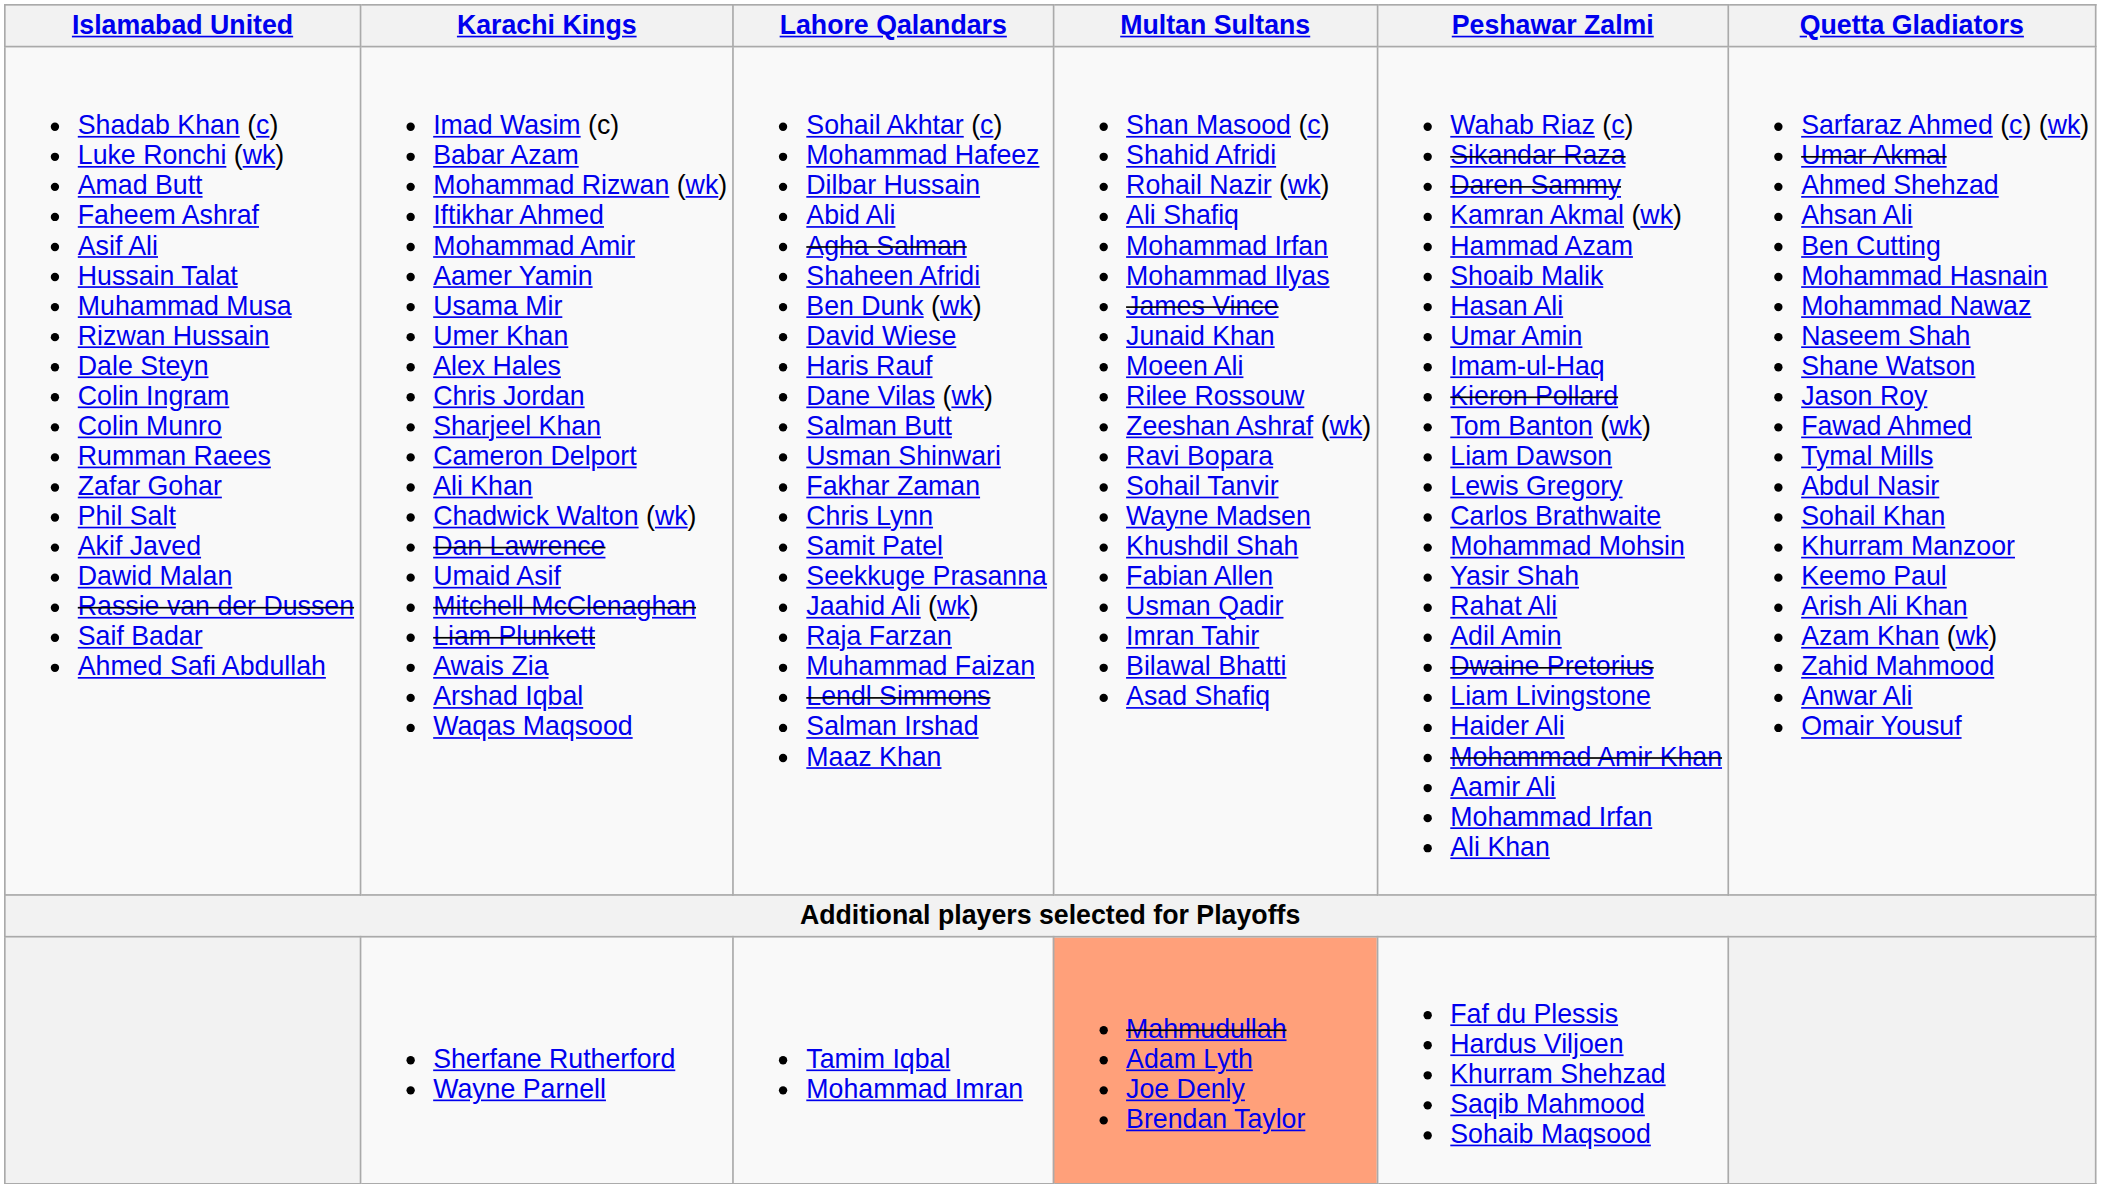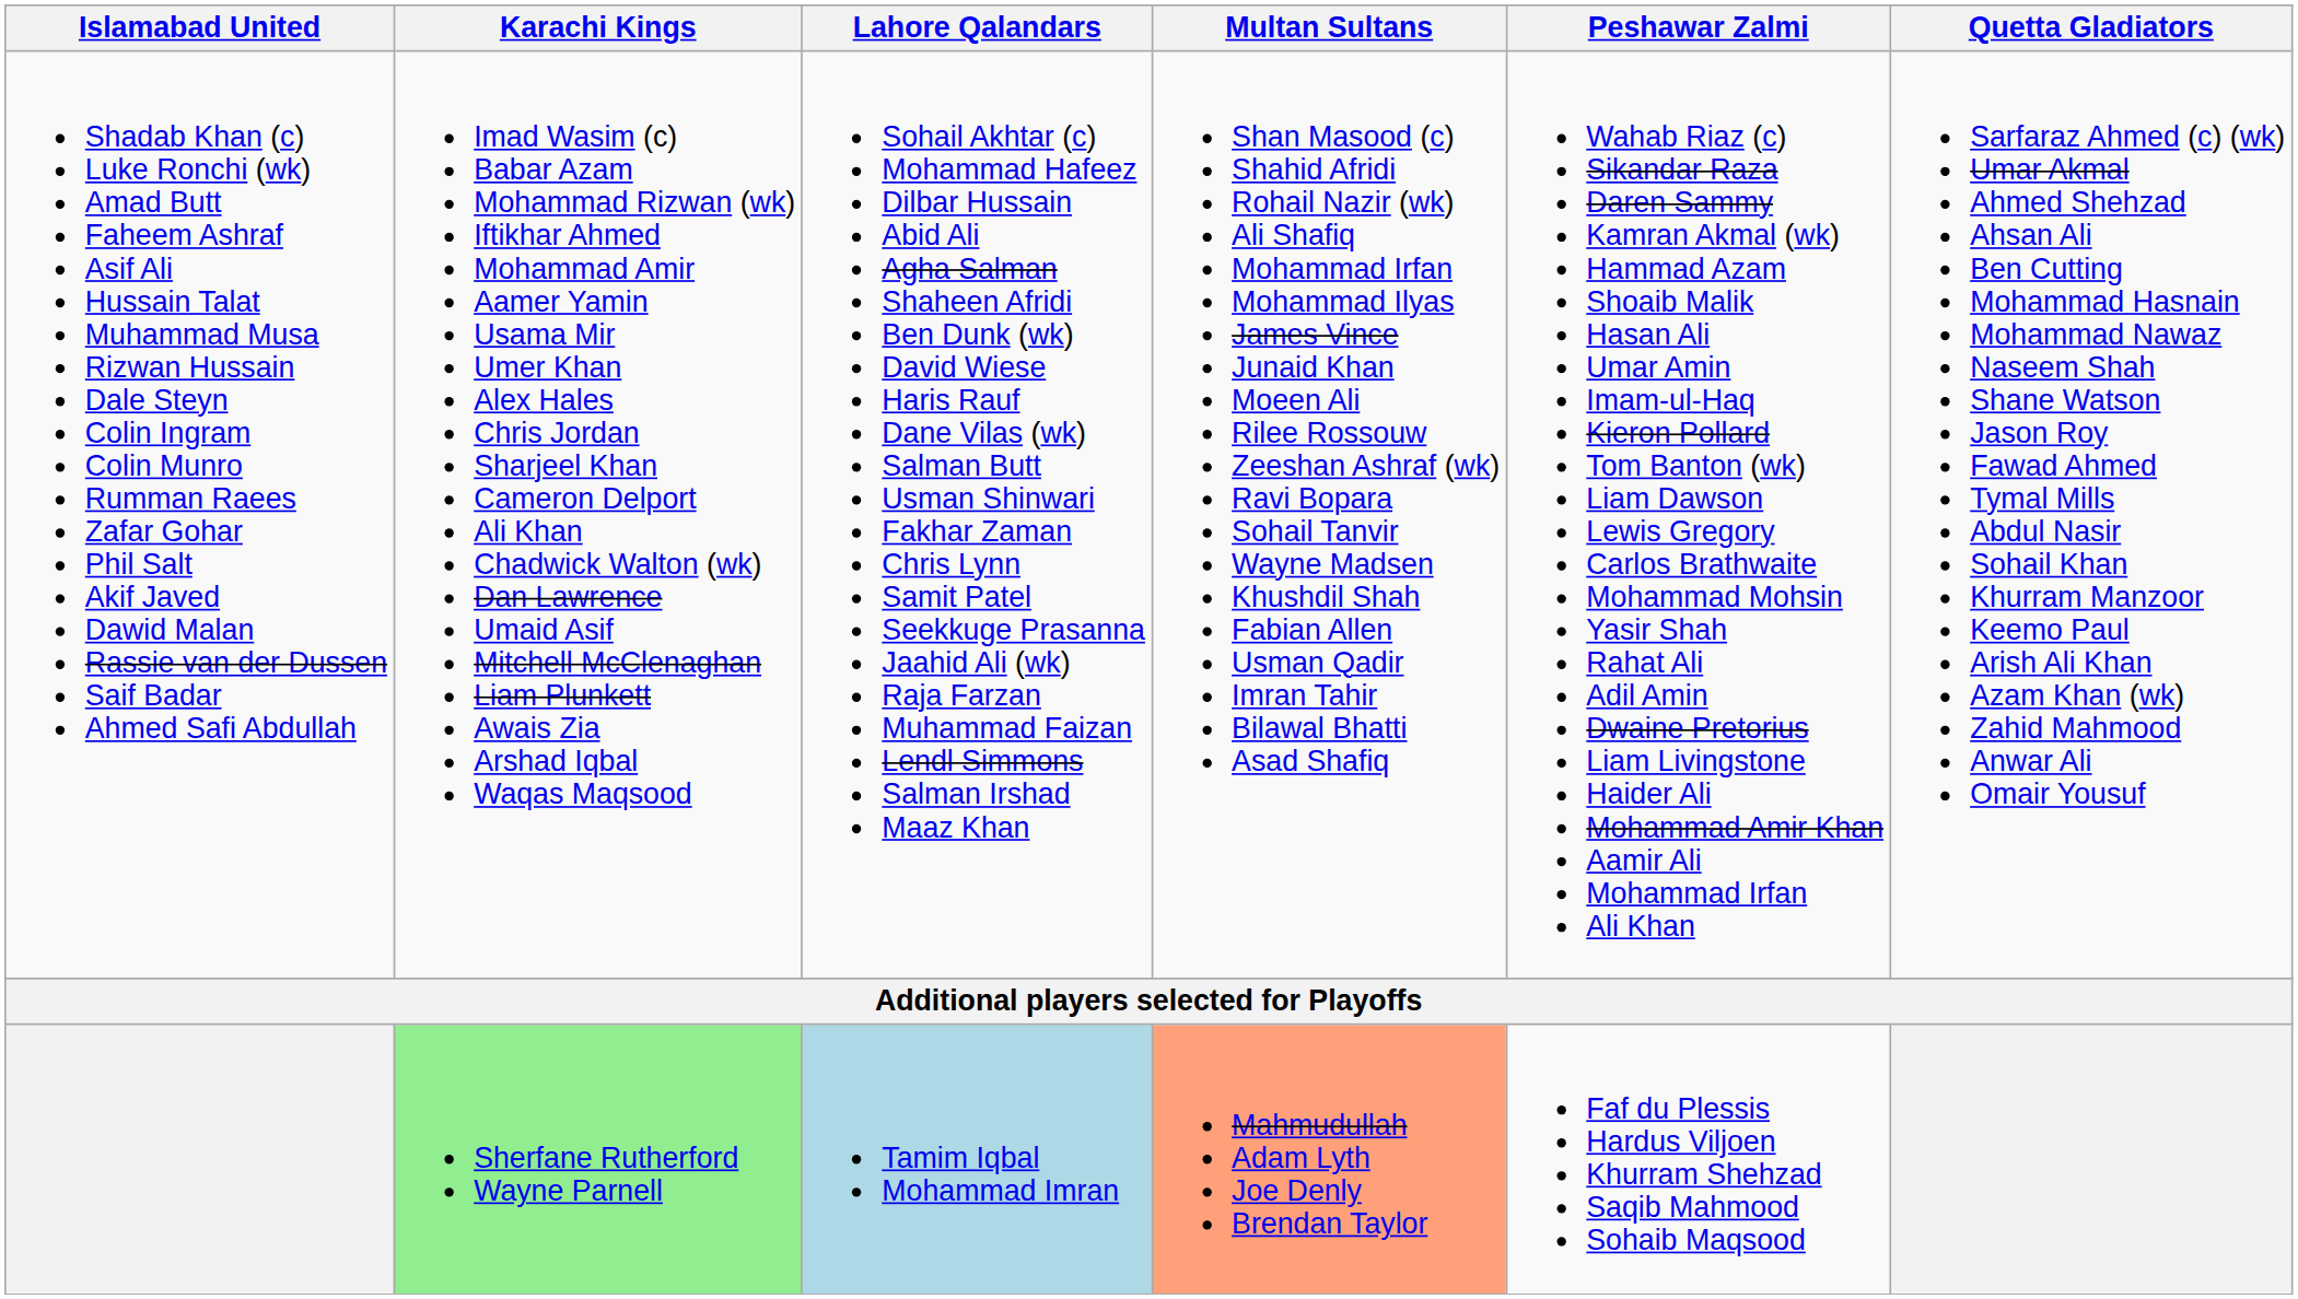row 4 | Karachi Kings: no background -> lightgreen background
row 4 | Lahore Qalandars: no background -> lightblue background
